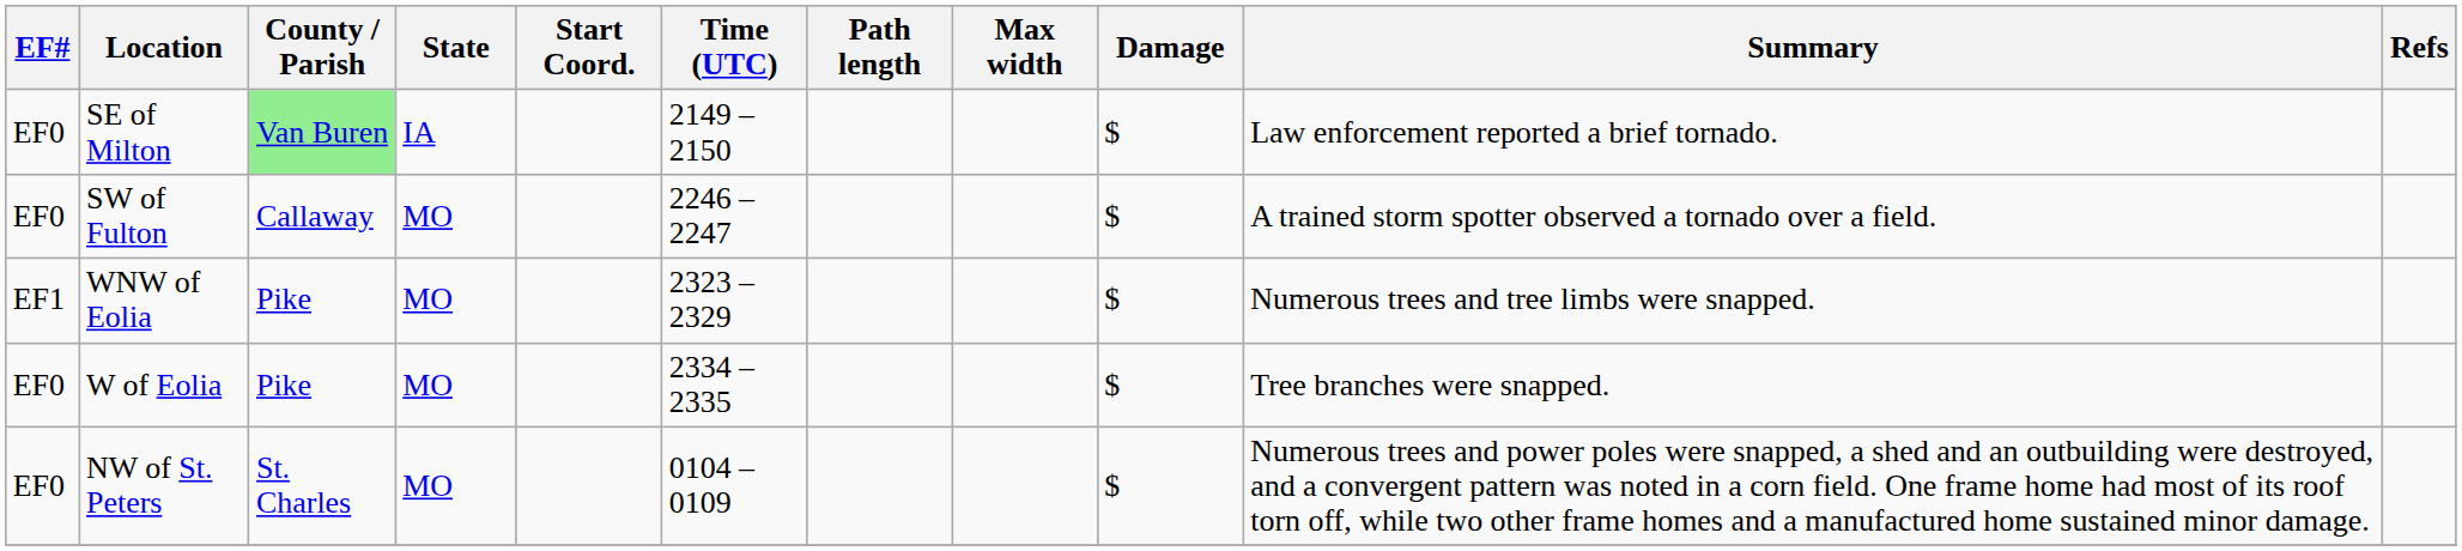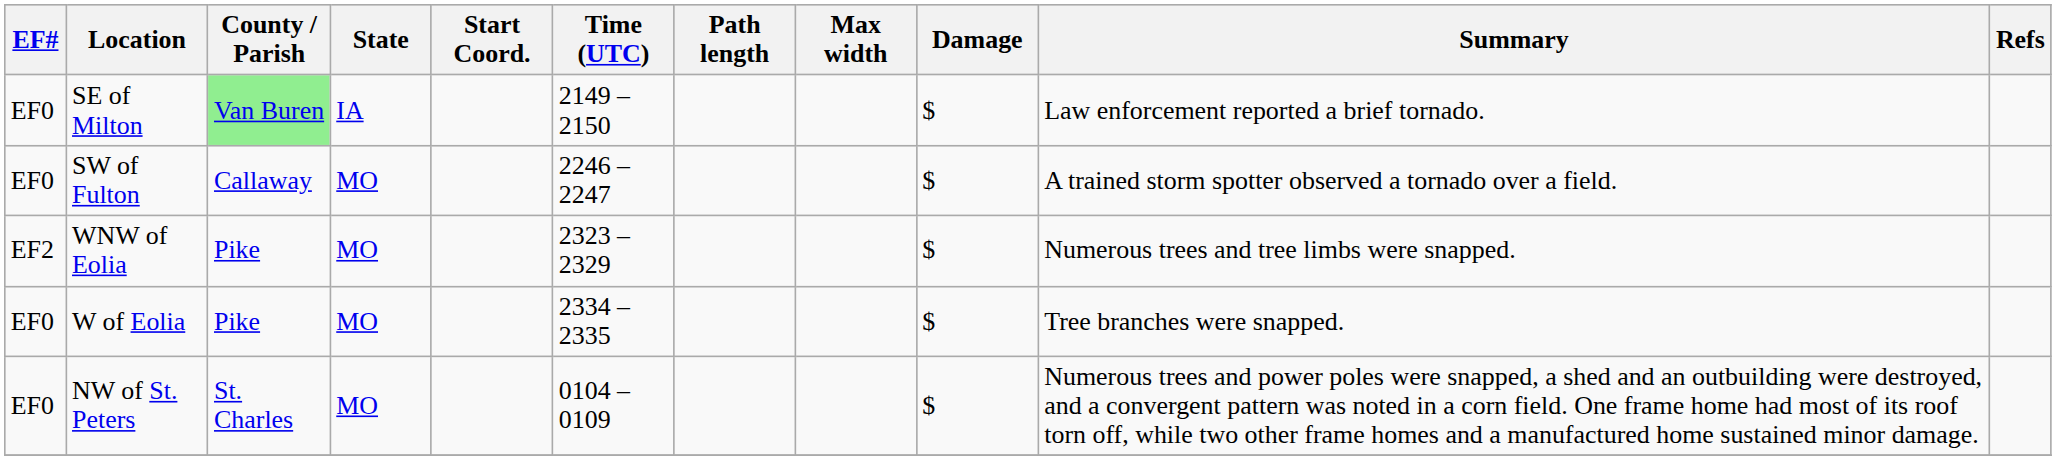WNW of Eolia | EF#: EF1 -> EF2
